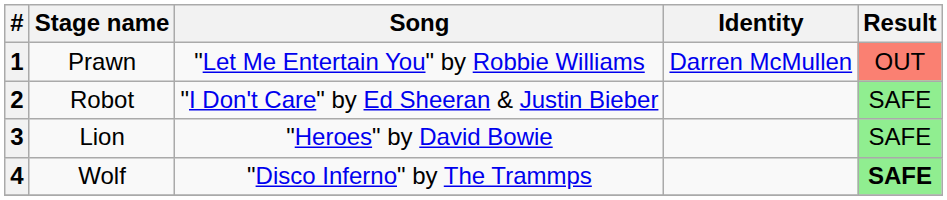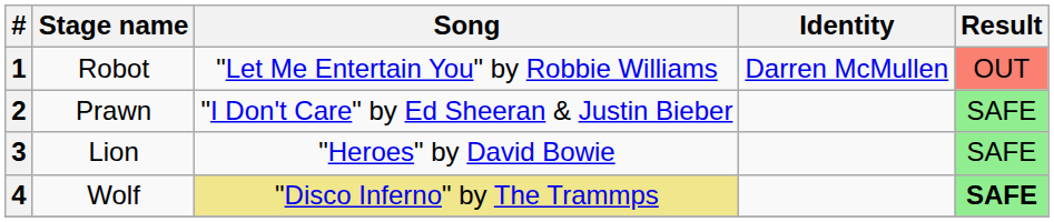1 | Stage name: Prawn -> Robot
2 | Stage name: Robot -> Prawn
4 | Song: no background -> khaki background
